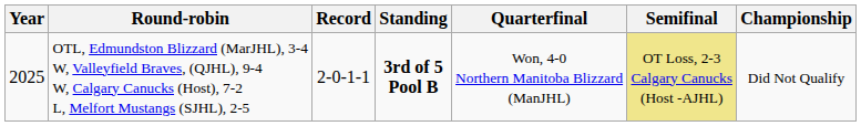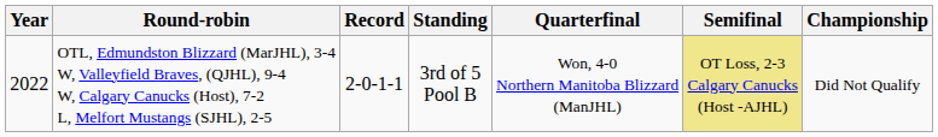row 2 | Year: 2025 -> 2022
row 2 | Standing: bold -> normal
